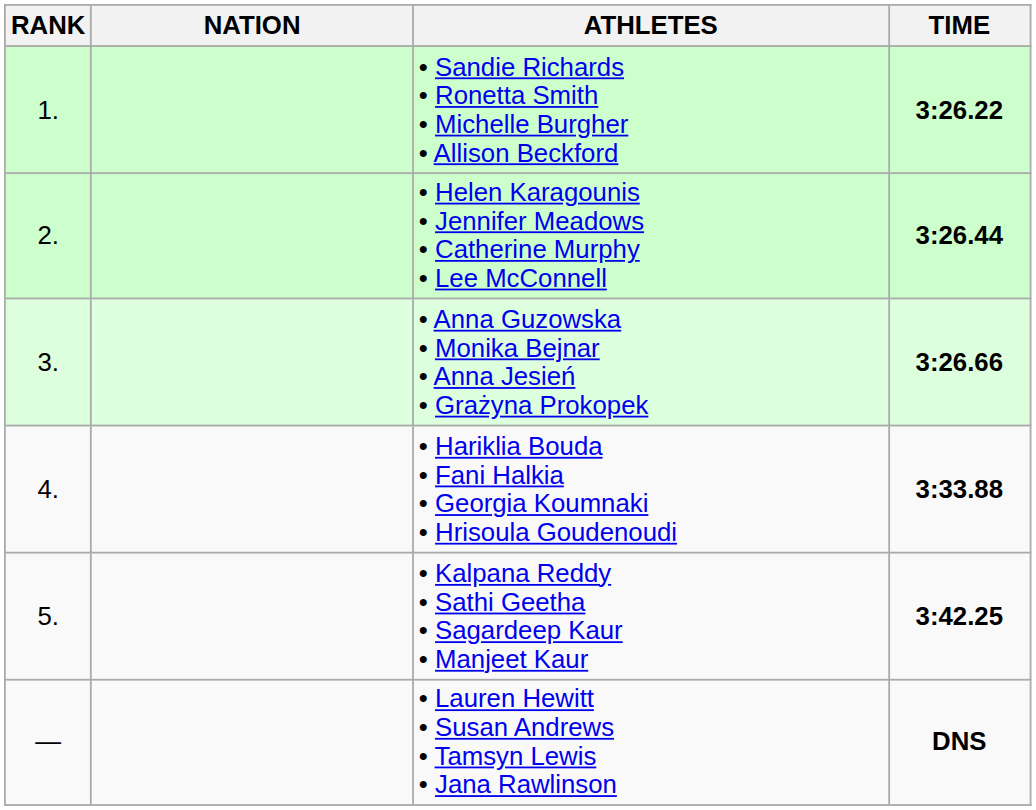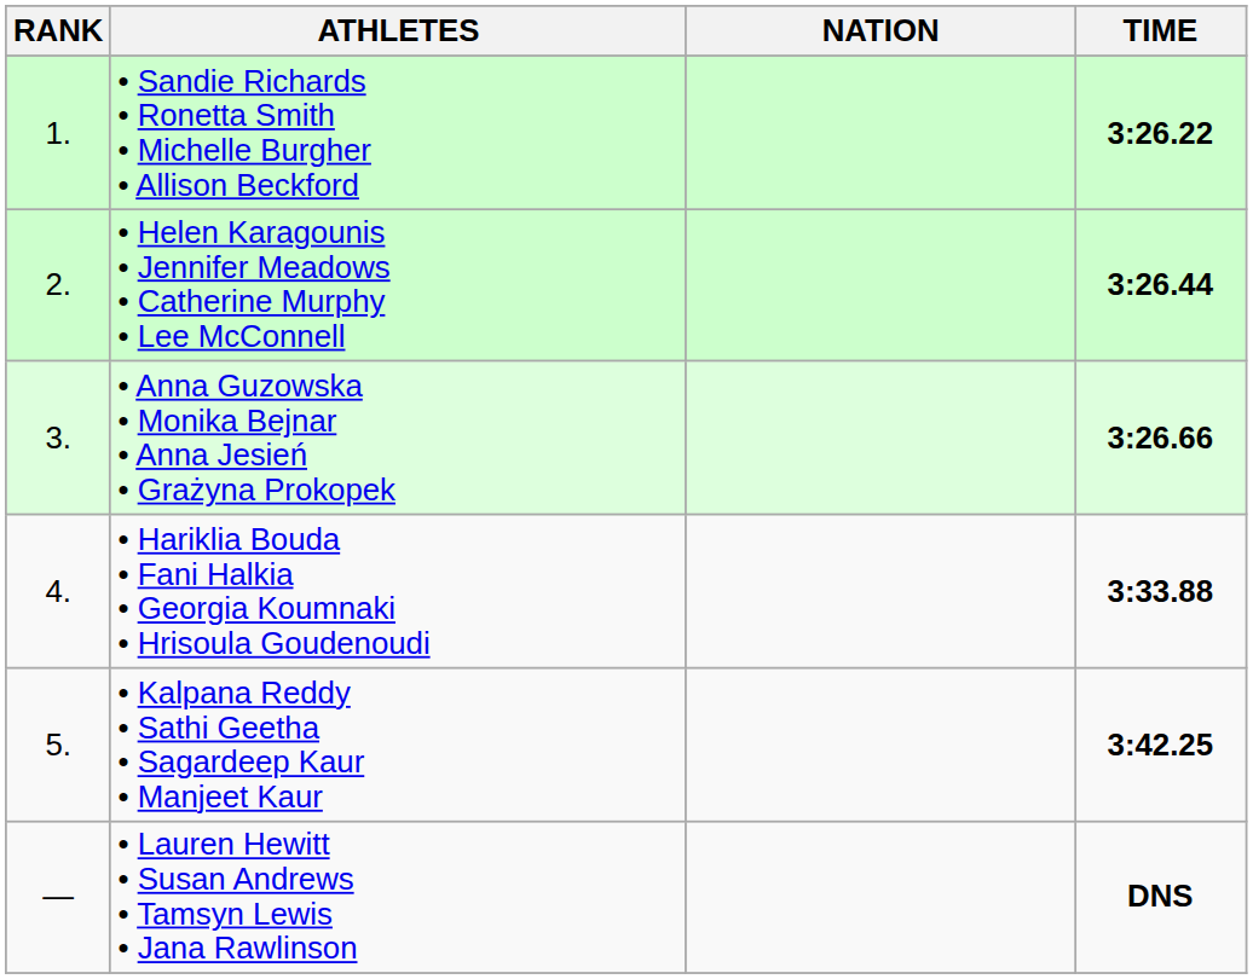columns swapped: NATION <-> ATHLETES
